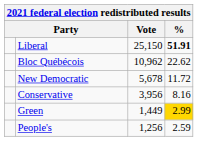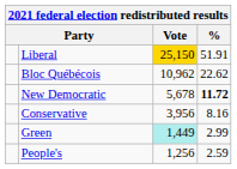Liberal | Vote: no background -> gold background
Liberal | %: bold -> normal
New Democratic | %: normal -> bold
Green | Vote: no background -> paleturquoise background
Green | %: gold background -> no background
